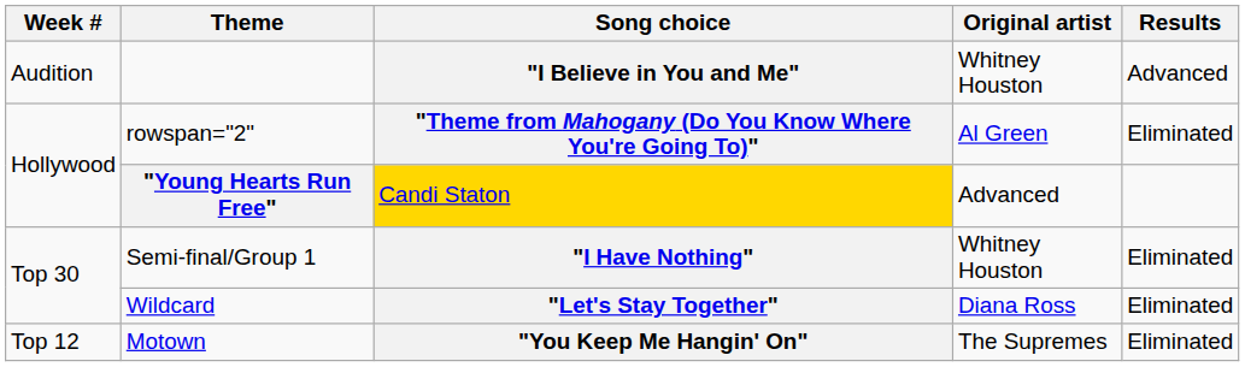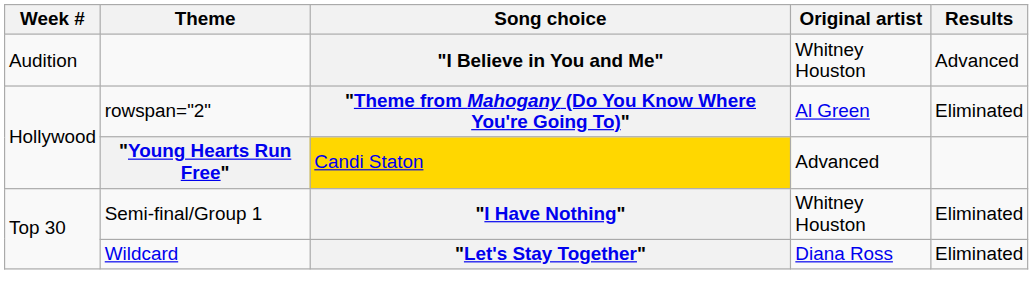- row: Top 12 | Motown | "You Keep Me Hangin' On" | The Supremes | Eliminated
